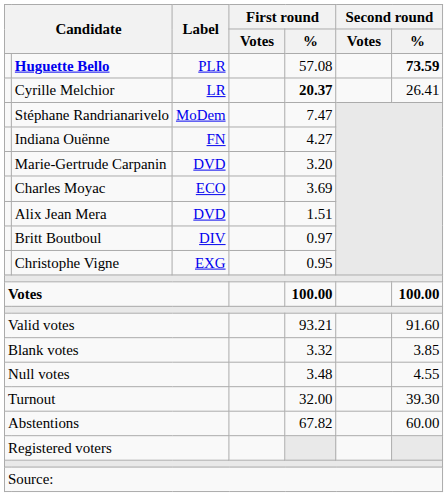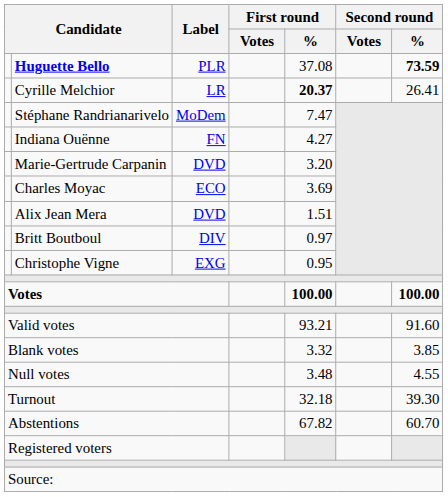Huguette Bello | First round / %: 57.08 -> 37.08
Turnout | First round / %: 32.00 -> 32.18
Abstentions | Second round / %: 60.00 -> 60.70
